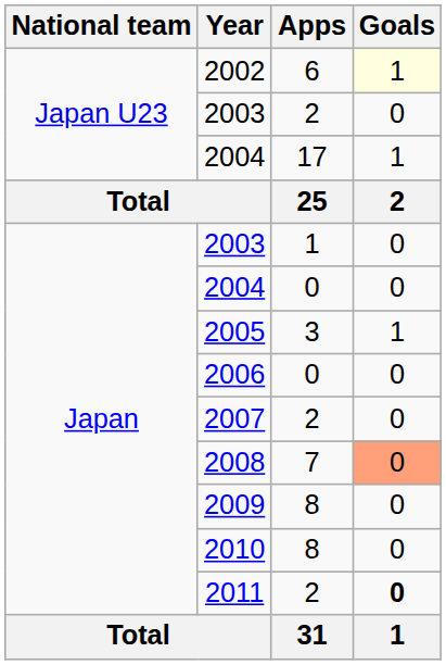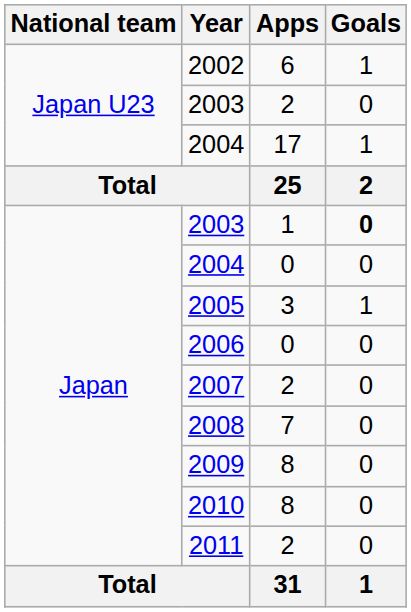2002 | Goals: lightyellow background -> no background
2003 / 1 | Goals: normal -> bold
2008 | Goals: lightsalmon background -> no background
2011 | Goals: bold -> normal
